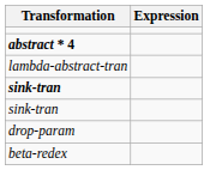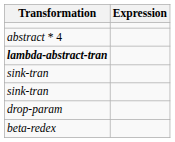row 3 | Transformation: bold -> normal
row 4 | Transformation: normal -> bold
row 5 | Transformation: bold -> normal
